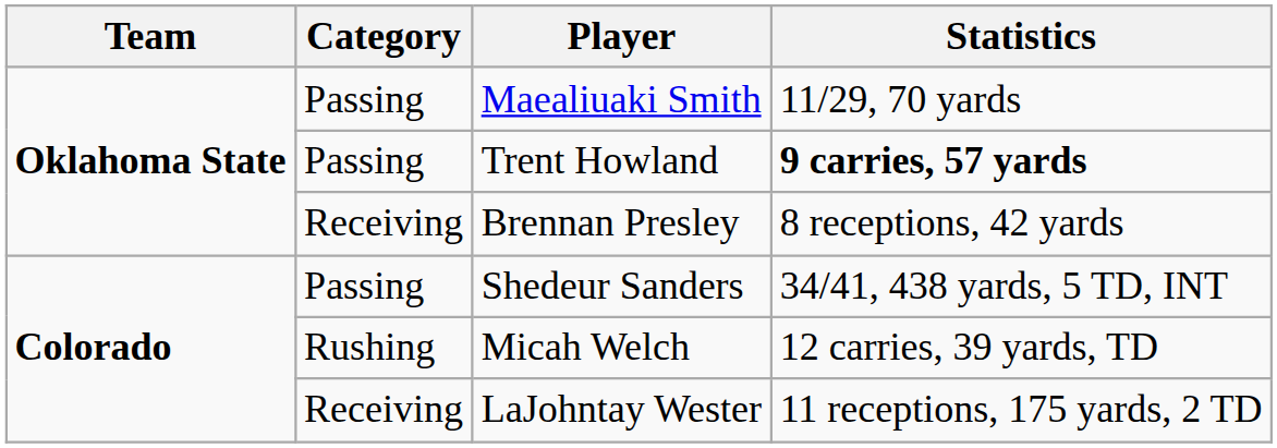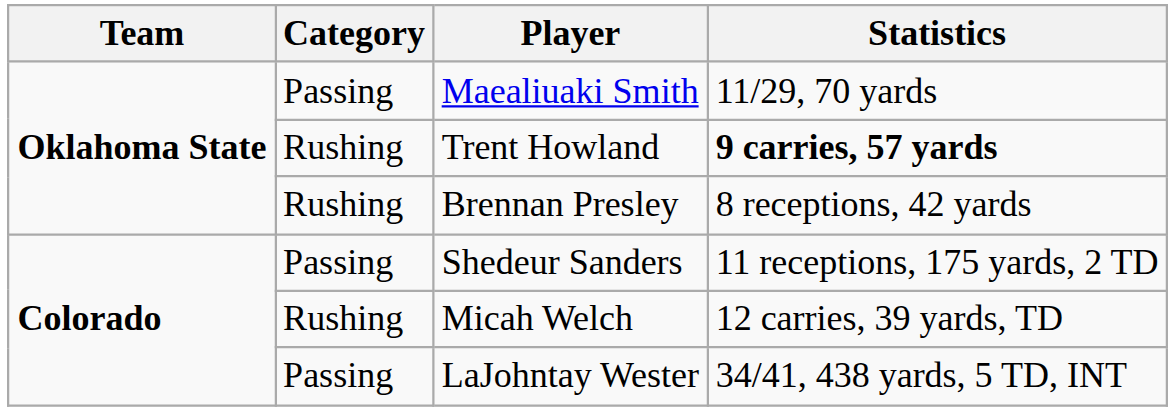Trent Howland | Category: Passing -> Rushing
Brennan Presley | Category: Receiving -> Rushing
Shedeur Sanders | Statistics: 34/41, 438 yards, 5 TD, INT -> 11 receptions, 175 yards, 2 TD
LaJohntay Wester | Category: Receiving -> Passing
LaJohntay Wester | Statistics: 11 receptions, 175 yards, 2 TD -> 34/41, 438 yards, 5 TD, INT
